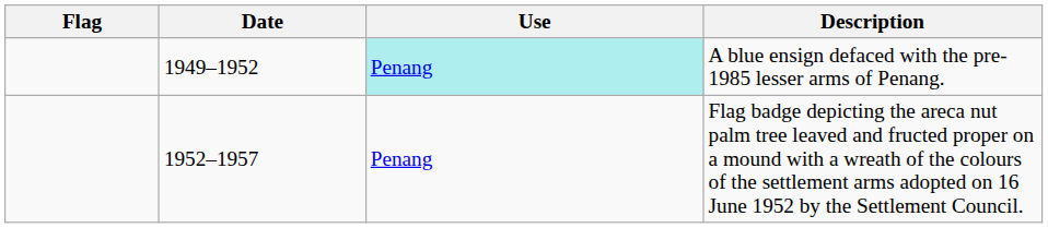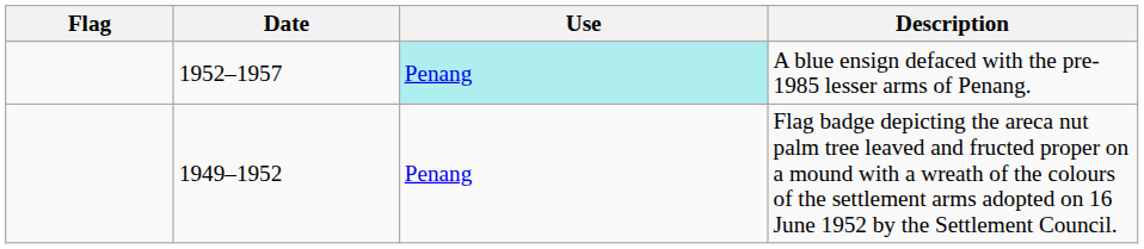row 2 | Date: 1949–1952 -> 1952–1957
row 3 | Date: 1952–1957 -> 1949–1952
